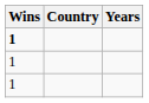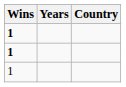columns swapped: Country <-> Years
row 3 | Wins: normal -> bold
